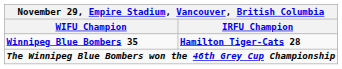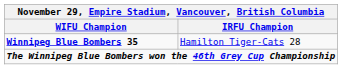Winnipeg Blue Bombers 35 | IRFU Champion: bold -> normal
